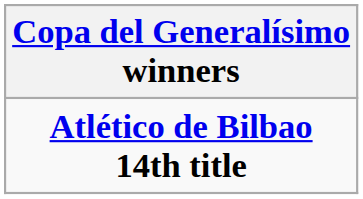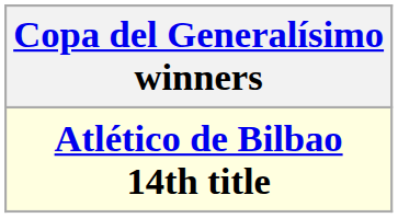row 2 | column 1: no background -> lightyellow background
